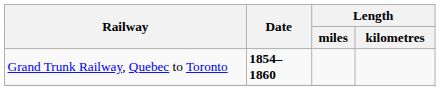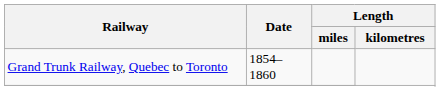Grand Trunk Railway, Quebec to Toronto | Date: bold -> normal
